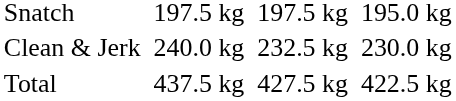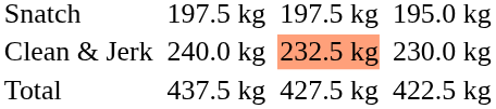Clean & Jerk | column 3: no background -> lightsalmon background
